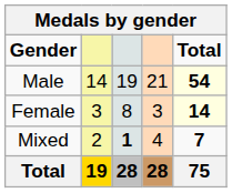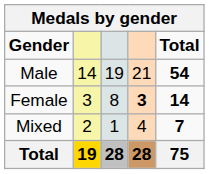Male | Total: lightyellow background -> no background
Female | column 4: normal -> bold
Female | Total: lightyellow background -> no background
Mixed | column 3: bold -> normal
